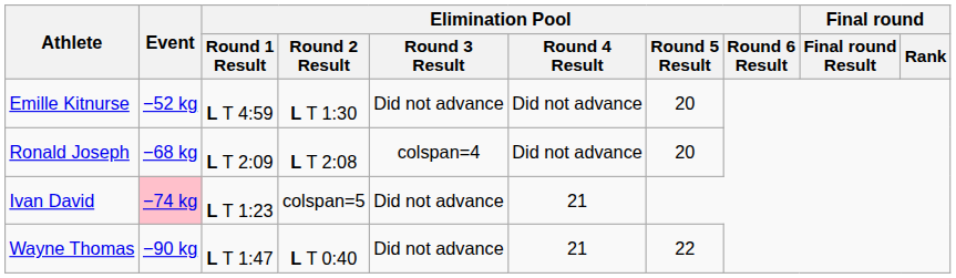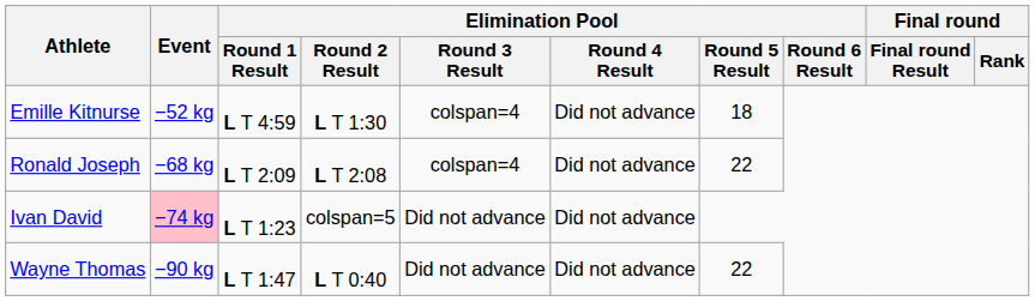Emille Kitnurse | Elimination Pool / Round 3 Result: Did not advance -> colspan=4
Emille Kitnurse | Elimination Pool / Round 5 Result: 20 -> 18
Ronald Joseph | Elimination Pool / Round 5 Result: 20 -> 22
Ivan David | Elimination Pool / Round 4 Result: 21 -> Did not advance
Wayne Thomas | Elimination Pool / Round 4 Result: 21 -> Did not advance
